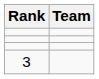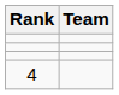row 5 | Rank: 3 -> 4
